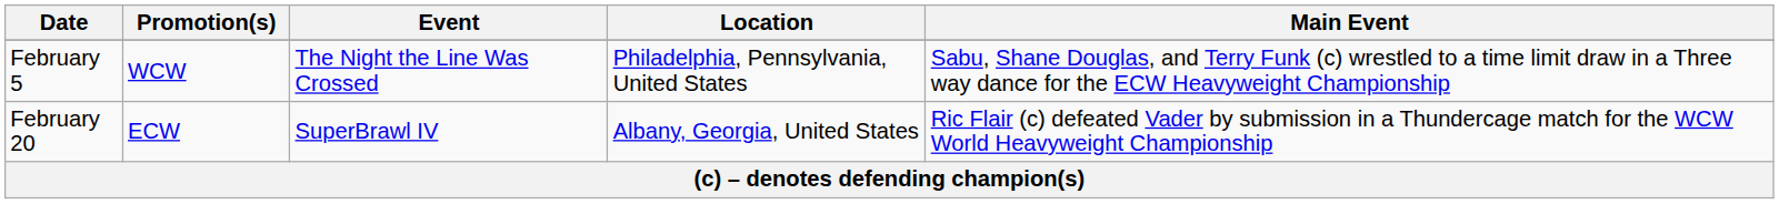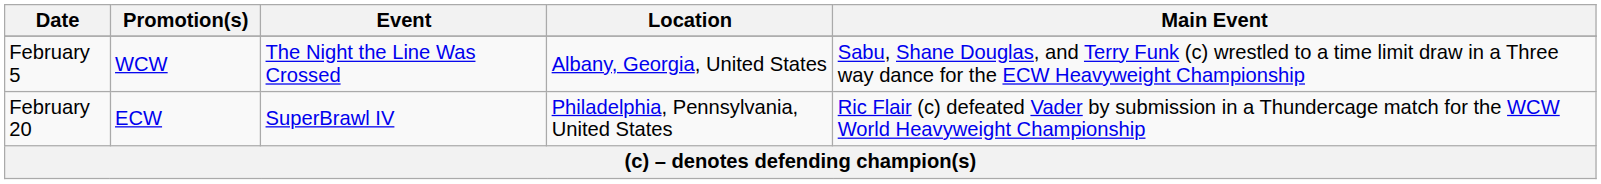February 5 | Location: Philadelphia, Pennsylvania, United States -> Albany, Georgia, United States
February 20 | Location: Albany, Georgia, United States -> Philadelphia, Pennsylvania, United States
